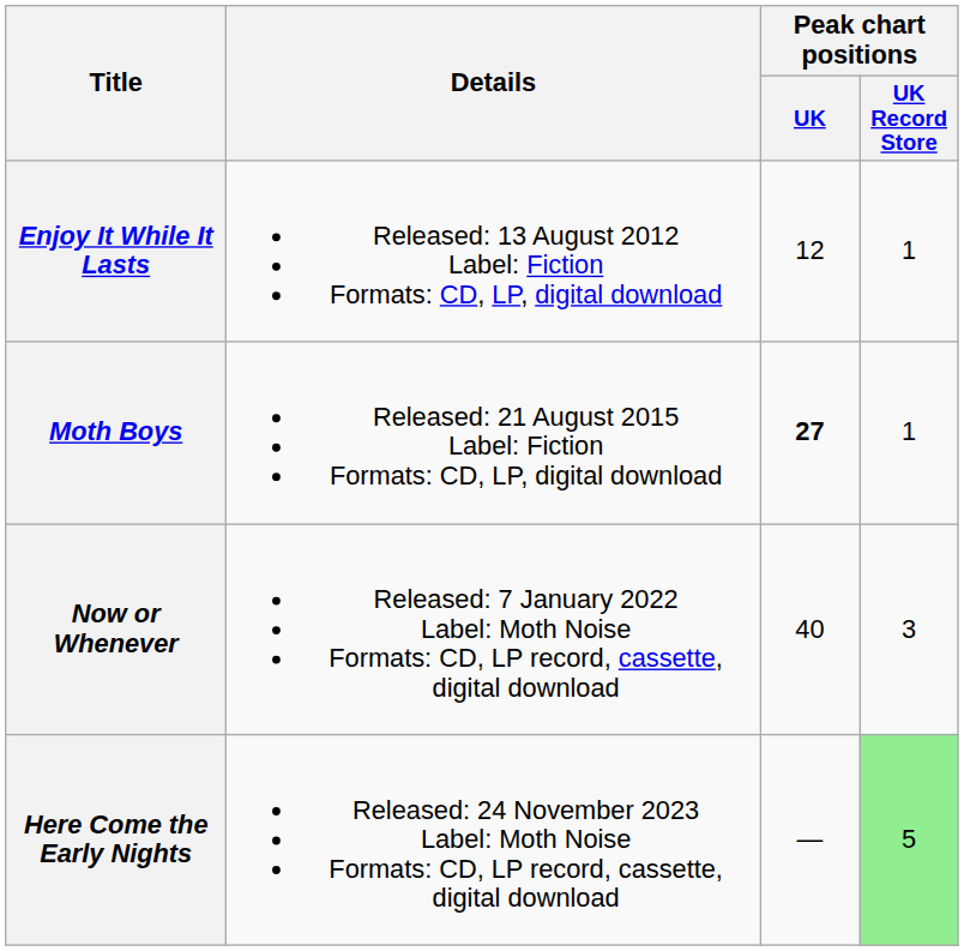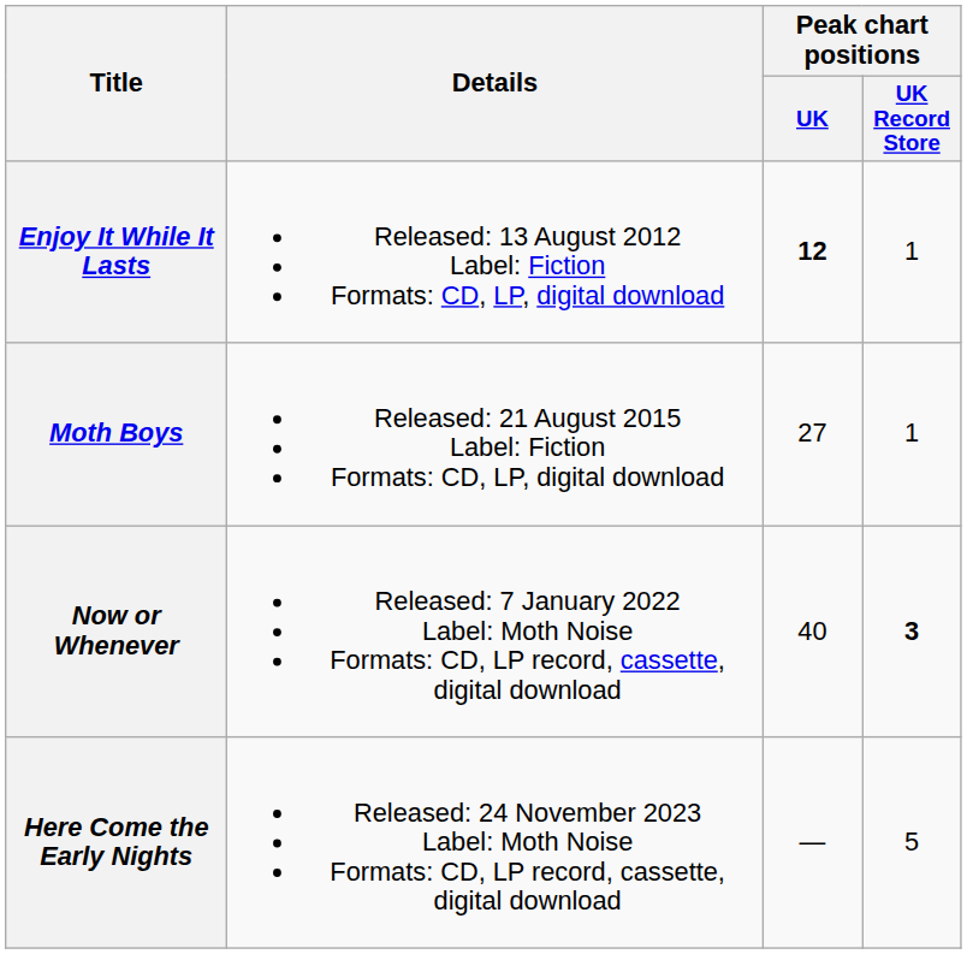Enjoy It While It Lasts | Peak chart positions / UK: normal -> bold
Moth Boys | Peak chart positions / UK: bold -> normal
Now or Whenever | Peak chart positions / UK Record Store: normal -> bold
Here Come the Early Nights | Peak chart positions / UK Record Store: lightgreen background -> no background
